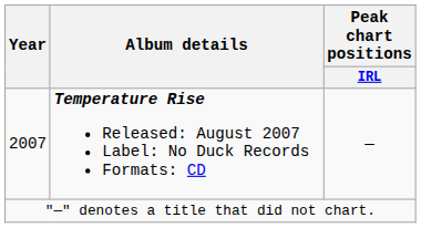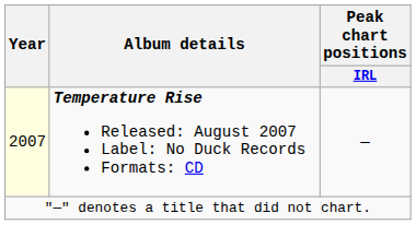2007 | Year: no background -> lightyellow background
